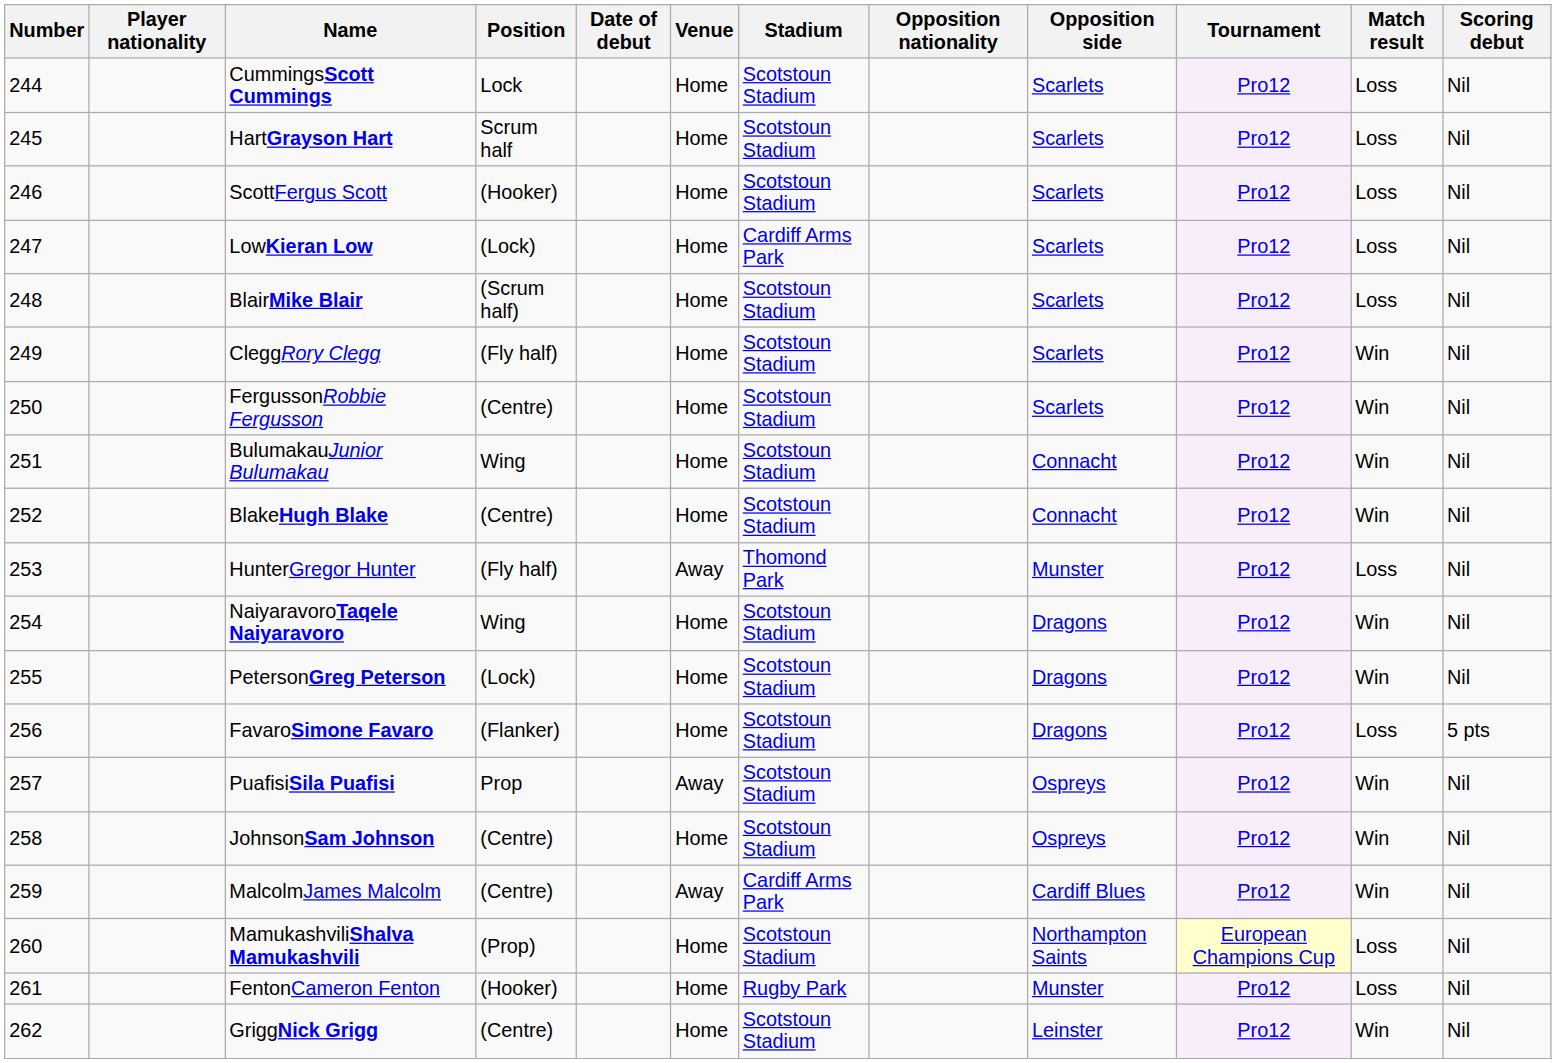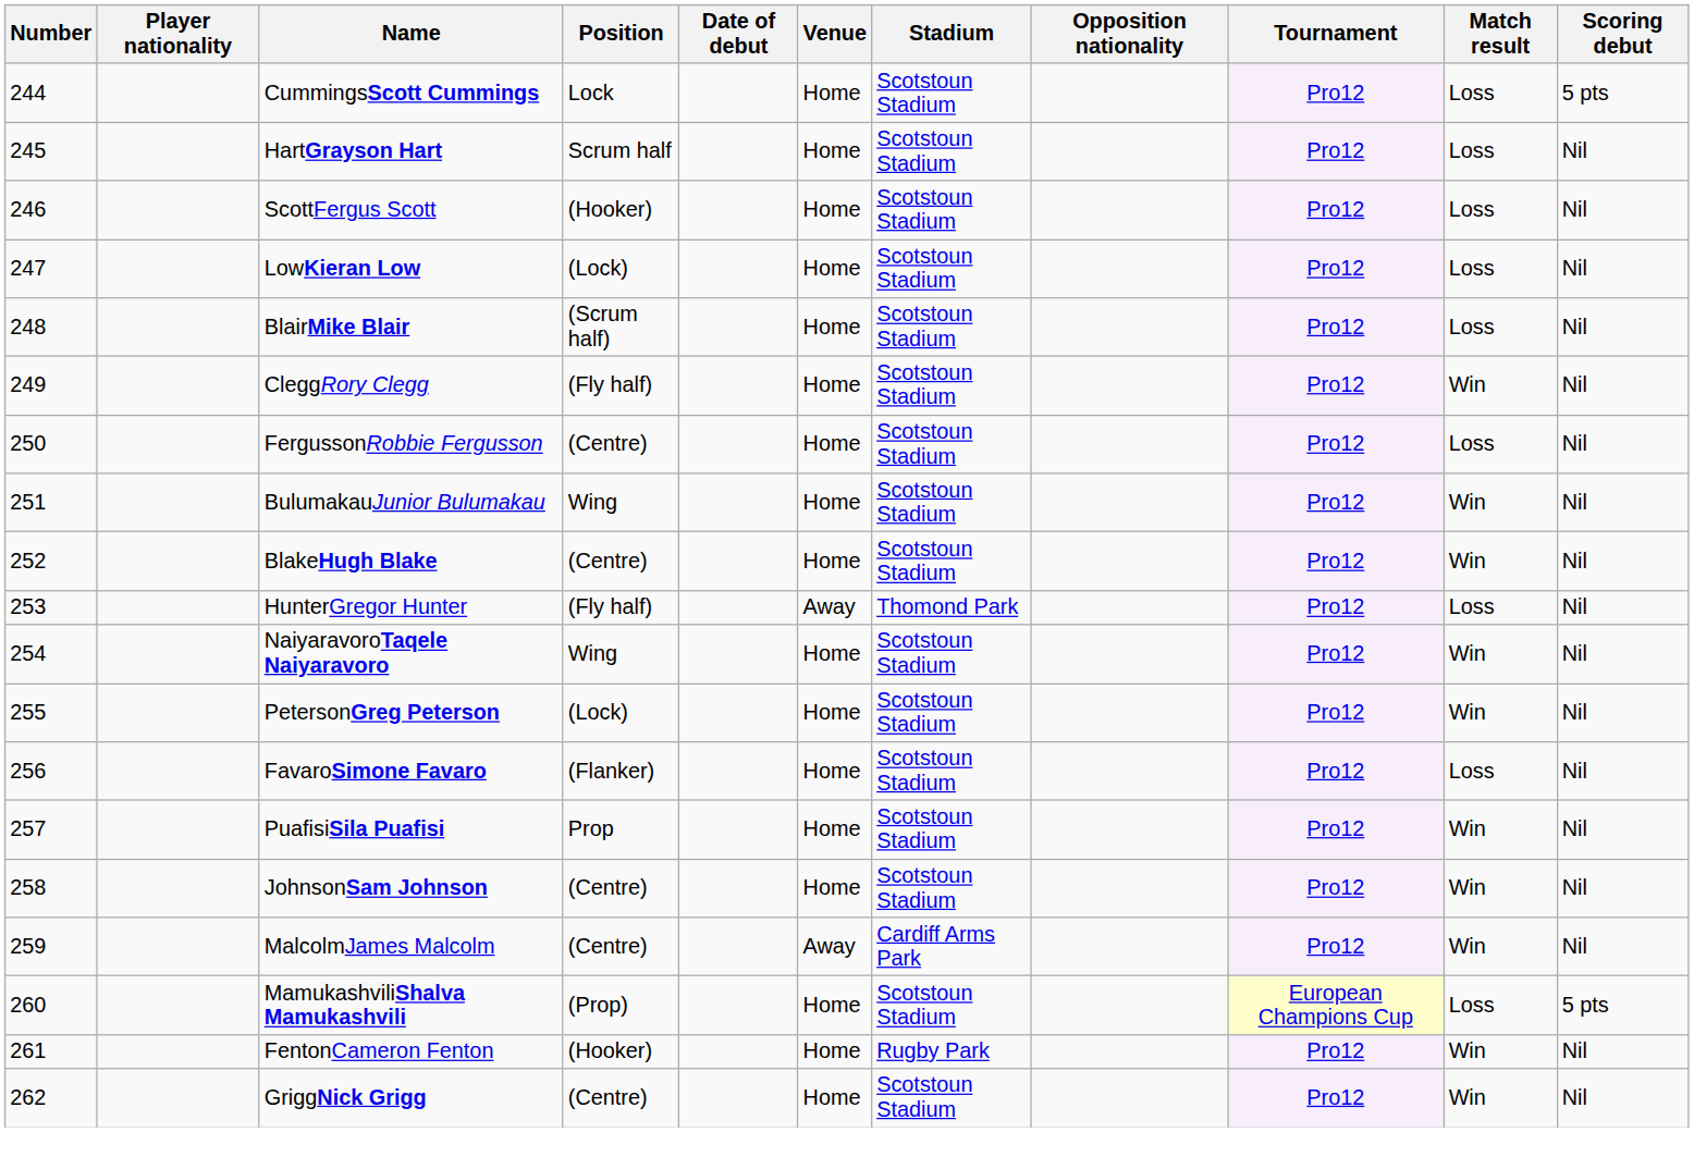- column: Opposition side | Scarlets | Scarlets | Scarlets | Scarlets | Scarlets | Scarlets | Scarlets | Connacht | Connacht | Munster | Dragons | Dragons | Dragons | Ospreys | Ospreys | Cardiff Blues | Northampton Saints | Munster | Leinster
CummingsScott Cummings | Scoring debut: Nil -> 5 pts
LowKieran Low | Stadium: Cardiff Arms Park -> Scotstoun Stadium
FergussonRobbie Fergusson | Match result: Win -> Loss
FavaroSimone Favaro | Scoring debut: 5 pts -> Nil
PuafisiSila Puafisi | Venue: Away -> Home
MamukashviliShalva Mamukashvili | Scoring debut: Nil -> 5 pts
FentonCameron Fenton | Match result: Loss -> Win
